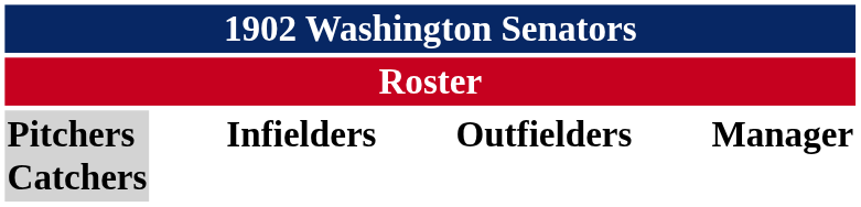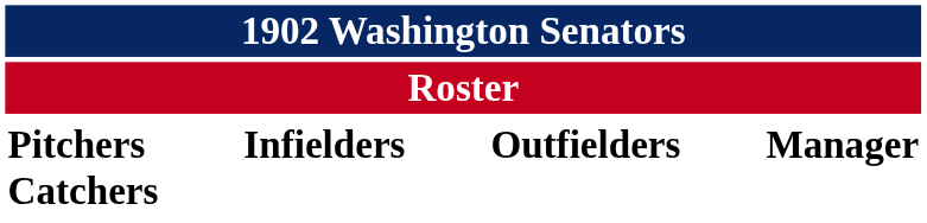Pitchers Catchers | column 1: lightgrey background -> no background
